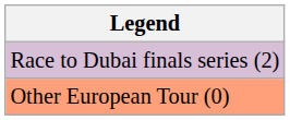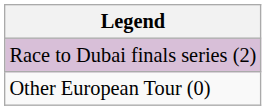row 3 | column 1: lightsalmon background -> no background
